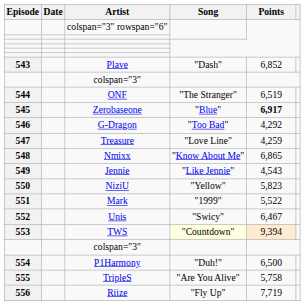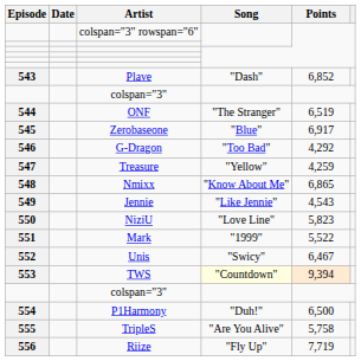Zerobaseone | Points: bold -> normal
Treasure | Song: "Love Line" -> "Yellow"
NiziU | Song: "Yellow" -> "Love Line"
